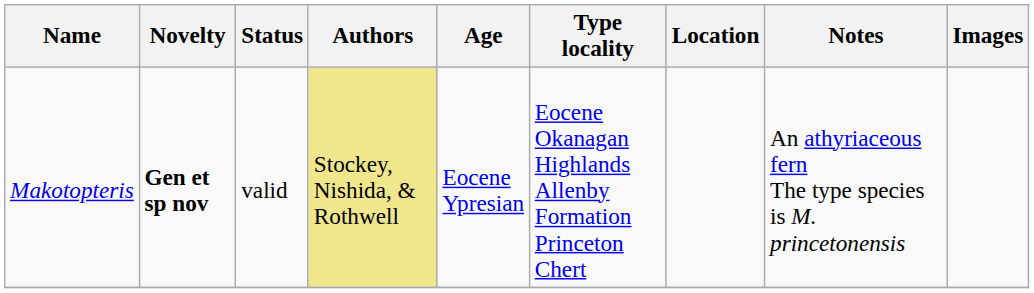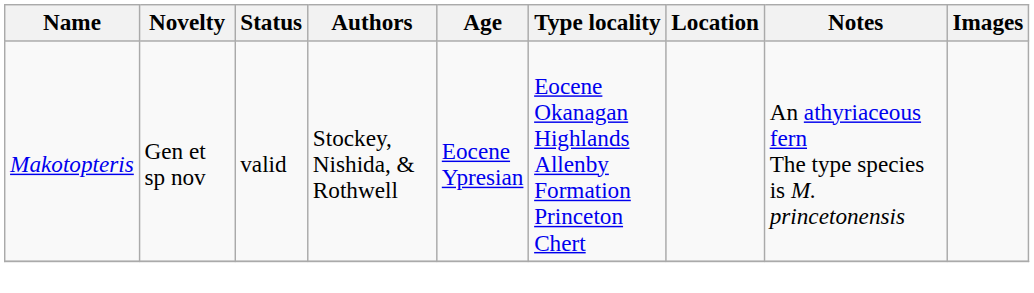Makotopteris | Novelty: bold -> normal
Makotopteris | Authors: khaki background -> no background
